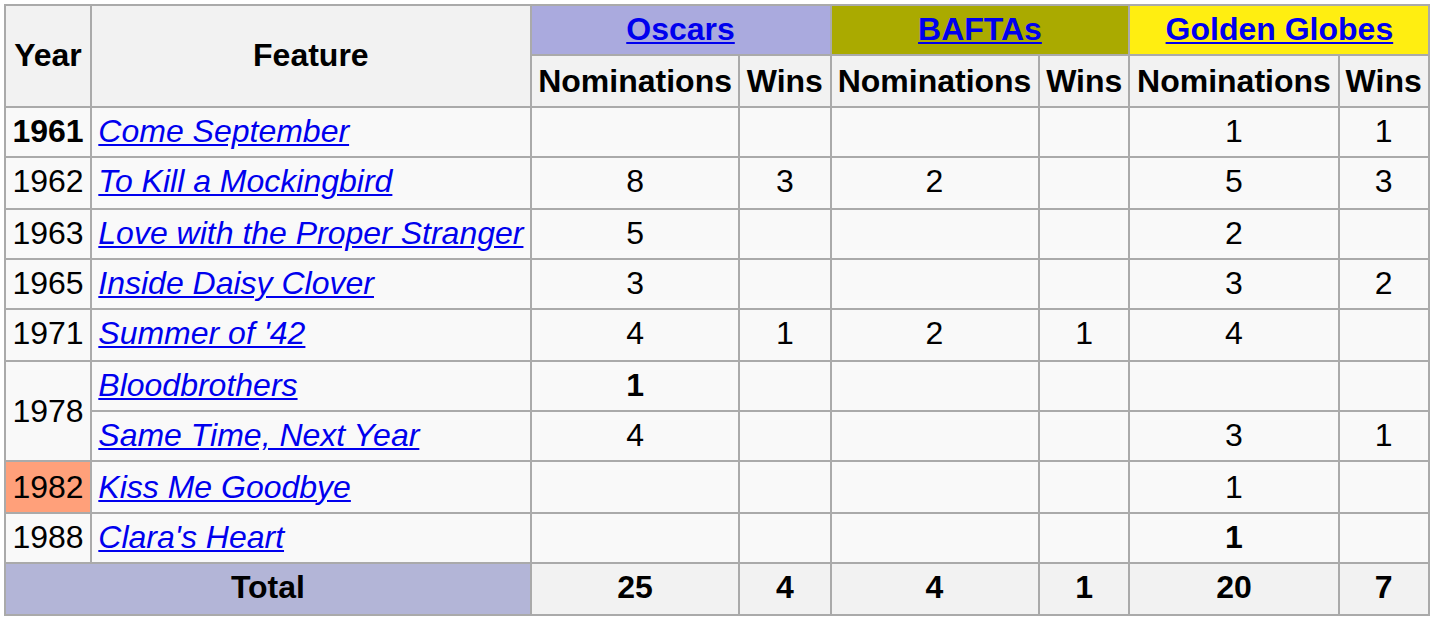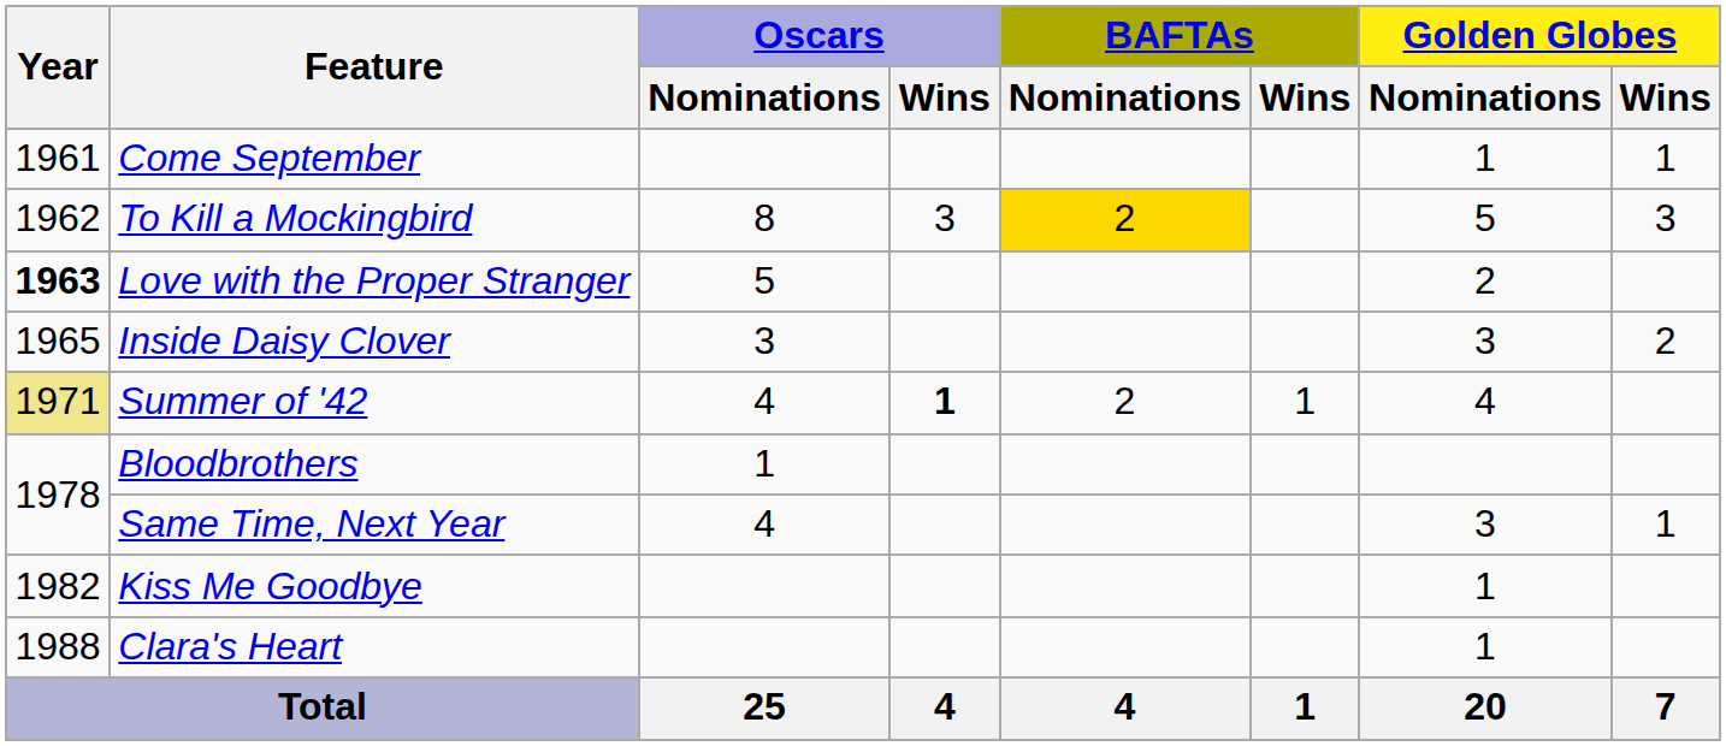Come September | Year: bold -> normal
To Kill a Mockingbird | BAFTAs / Nominations: no background -> gold background
Love with the Proper Stranger | Year: normal -> bold
Summer of '42 | Year: no background -> khaki background
Summer of '42 | Oscars / Wins: normal -> bold
Bloodbrothers | Oscars / Nominations: bold -> normal
Kiss Me Goodbye | Year: lightsalmon background -> no background
Clara's Heart | Golden Globes / Nominations: bold -> normal
